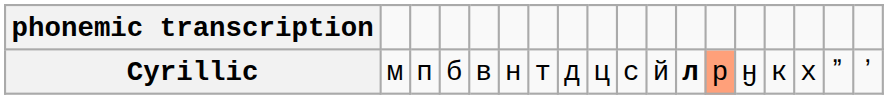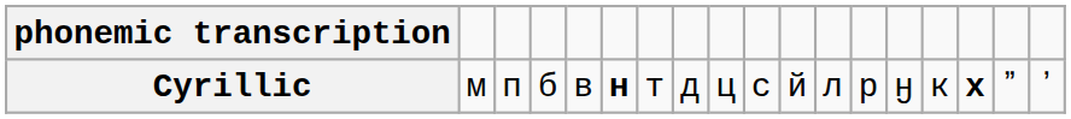Cyrillic | column 6: normal -> bold
Cyrillic | column 12: bold -> normal
Cyrillic | column 13: lightsalmon background -> no background
Cyrillic | column 16: normal -> bold
